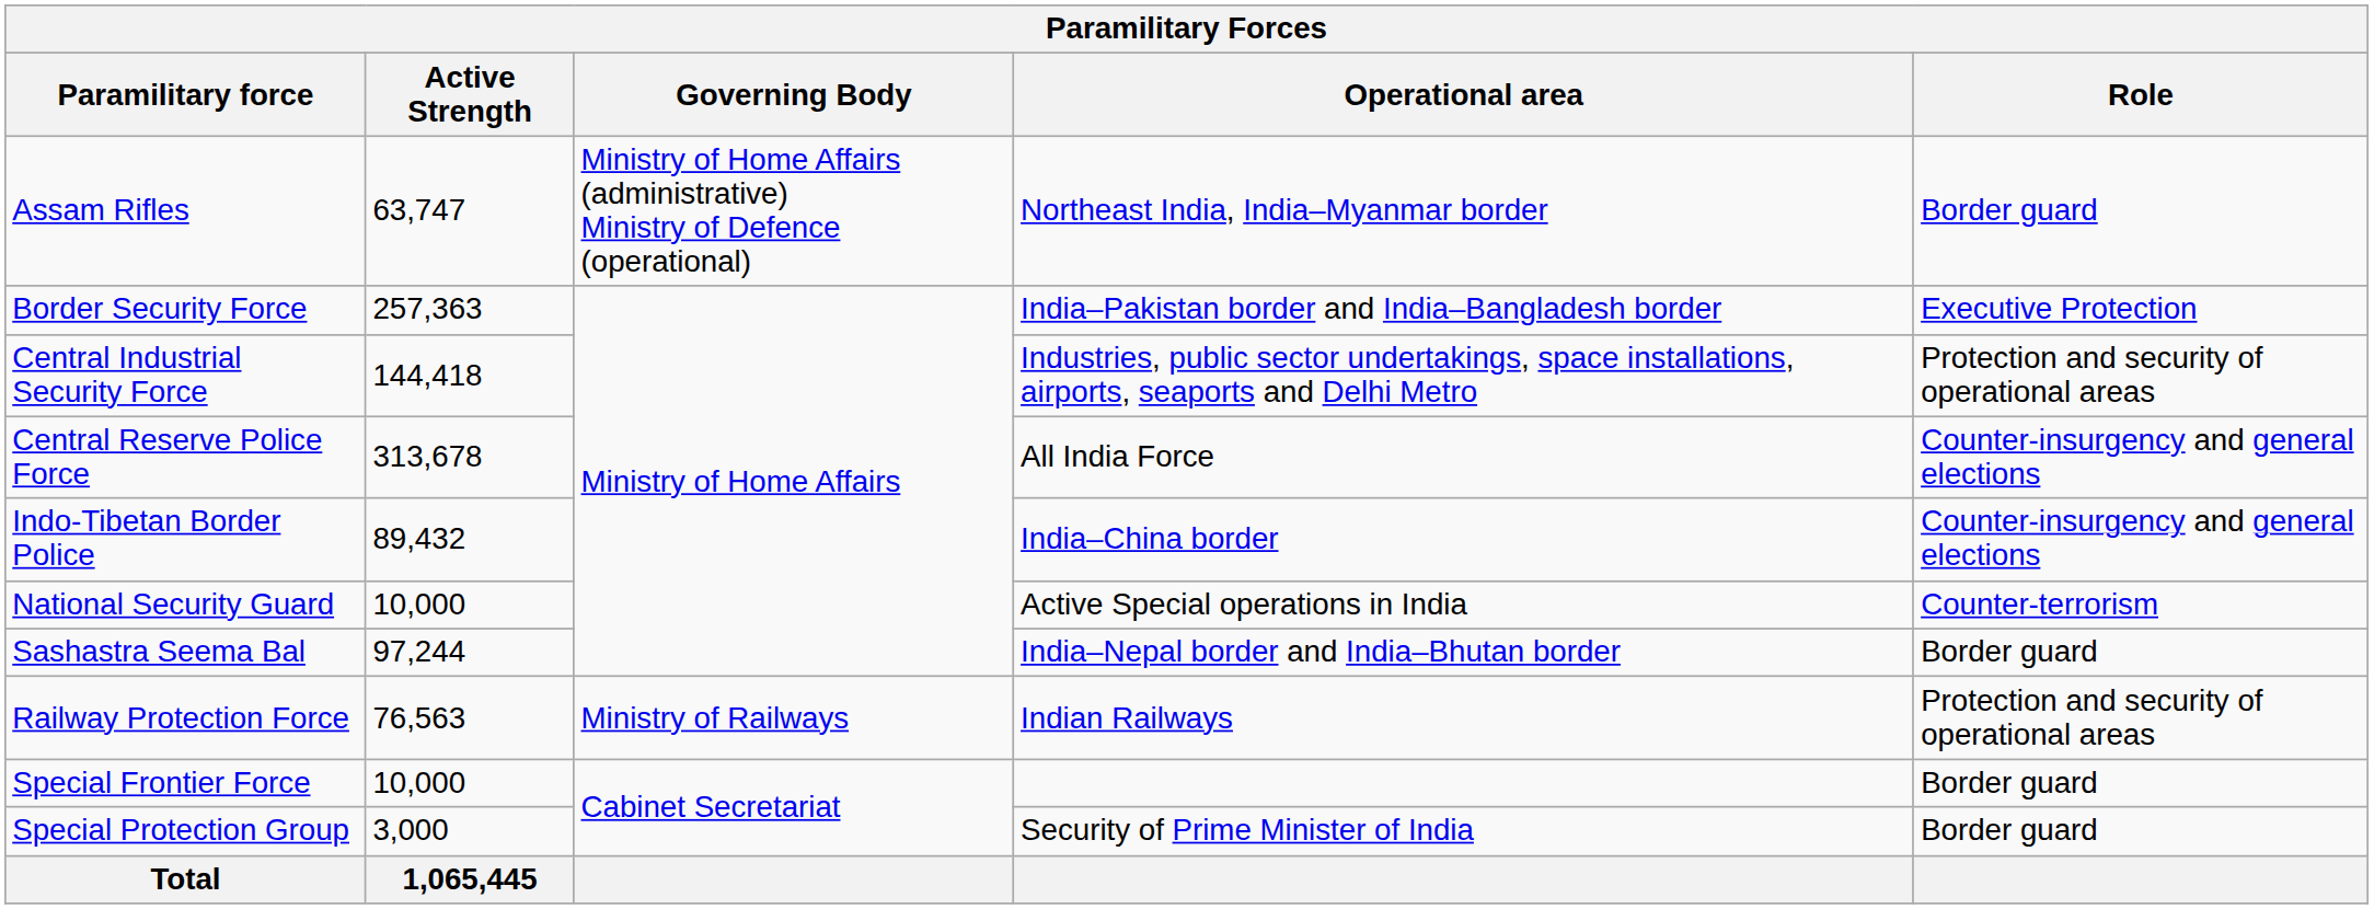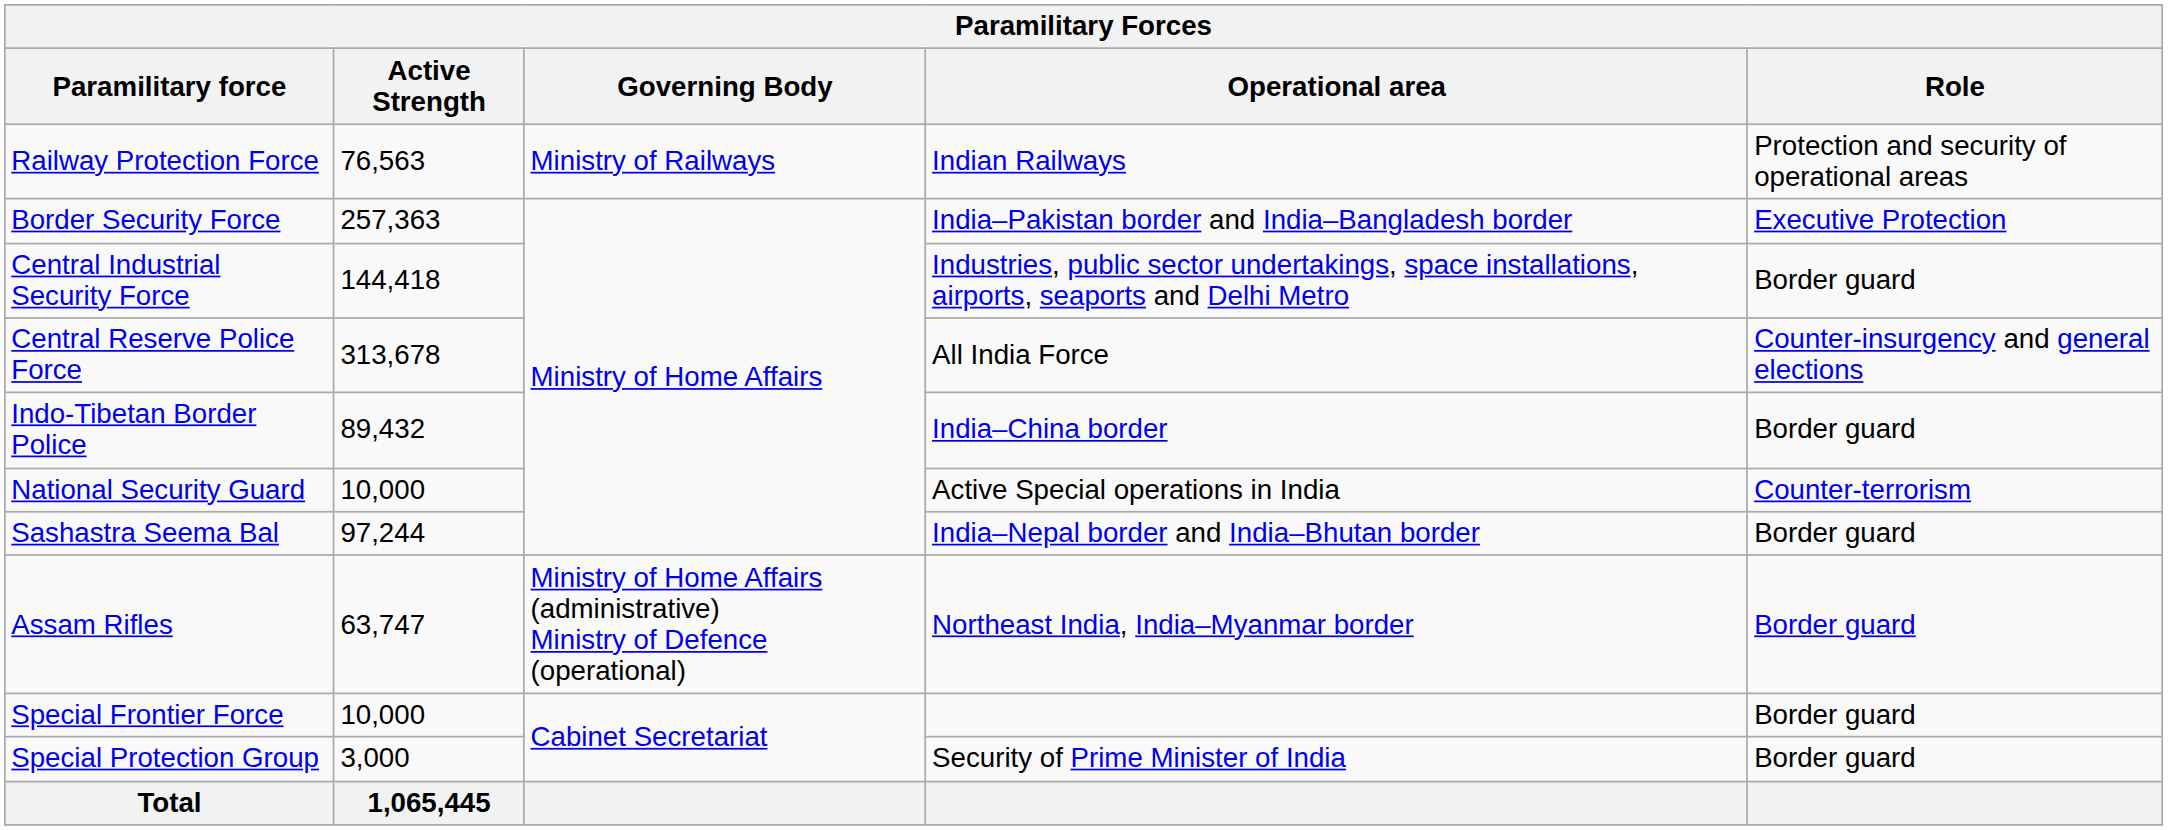rows swapped: Assam Rifles <-> Railway Protection Force
Central Industrial Security Force | Role: Protection and security of operational areas -> Border guard
Indo-Tibetan Border Police | Role: Counter-insurgency and general elections -> Border guard
